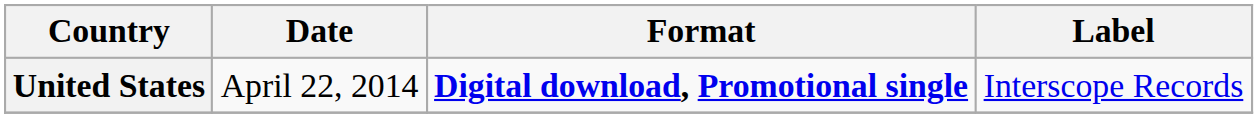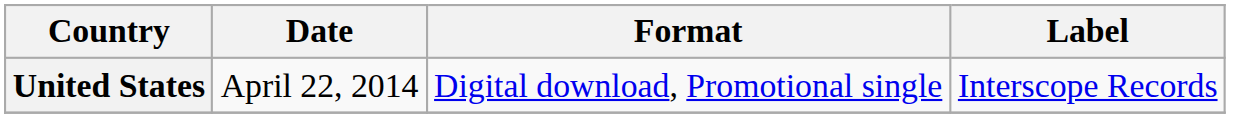United States | Format: bold -> normal
